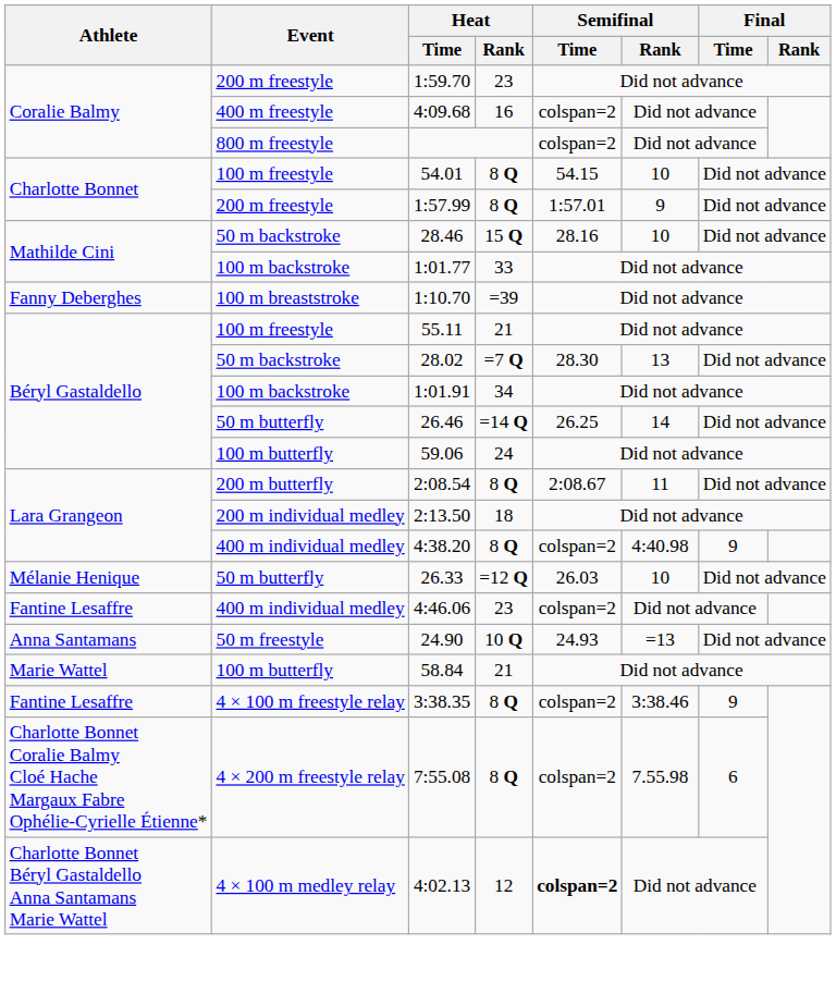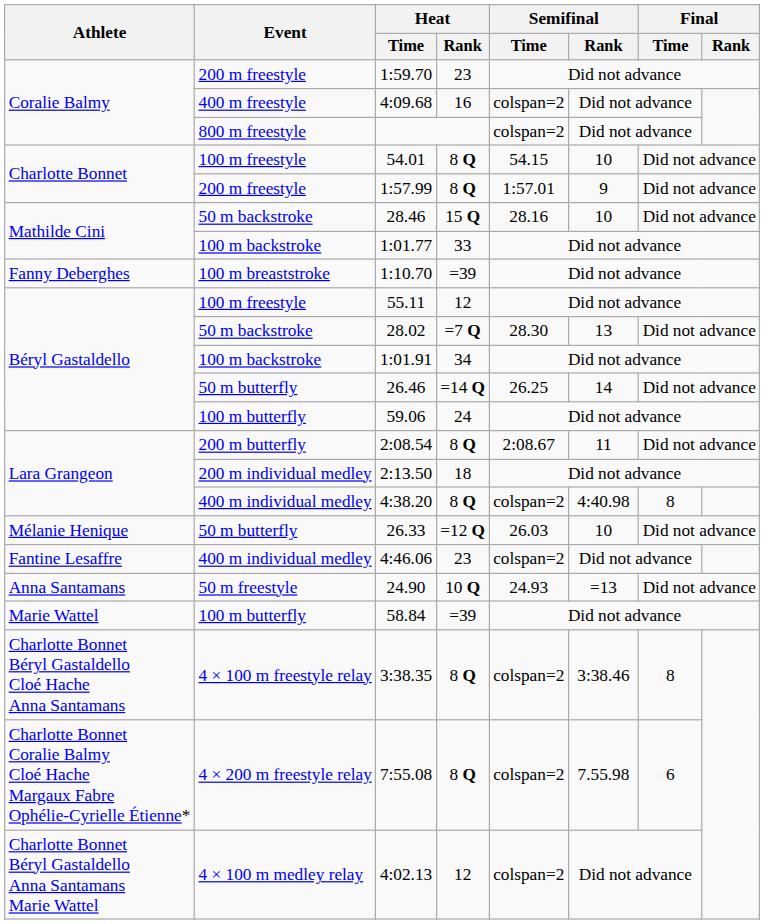55.11 | Heat / Rank: 21 -> 12
4:38.20 | Final / Time: 9 -> 8
58.84 | Heat / Rank: 21 -> =39
3:38.35 | Athlete: Fantine Lesaffre -> Charlotte Bonnet Béryl Gastaldello Cloé Hache Anna Santamans
3:38.35 | Final / Time: 9 -> 8
4:02.13 | Semifinal / Time: bold -> normal
